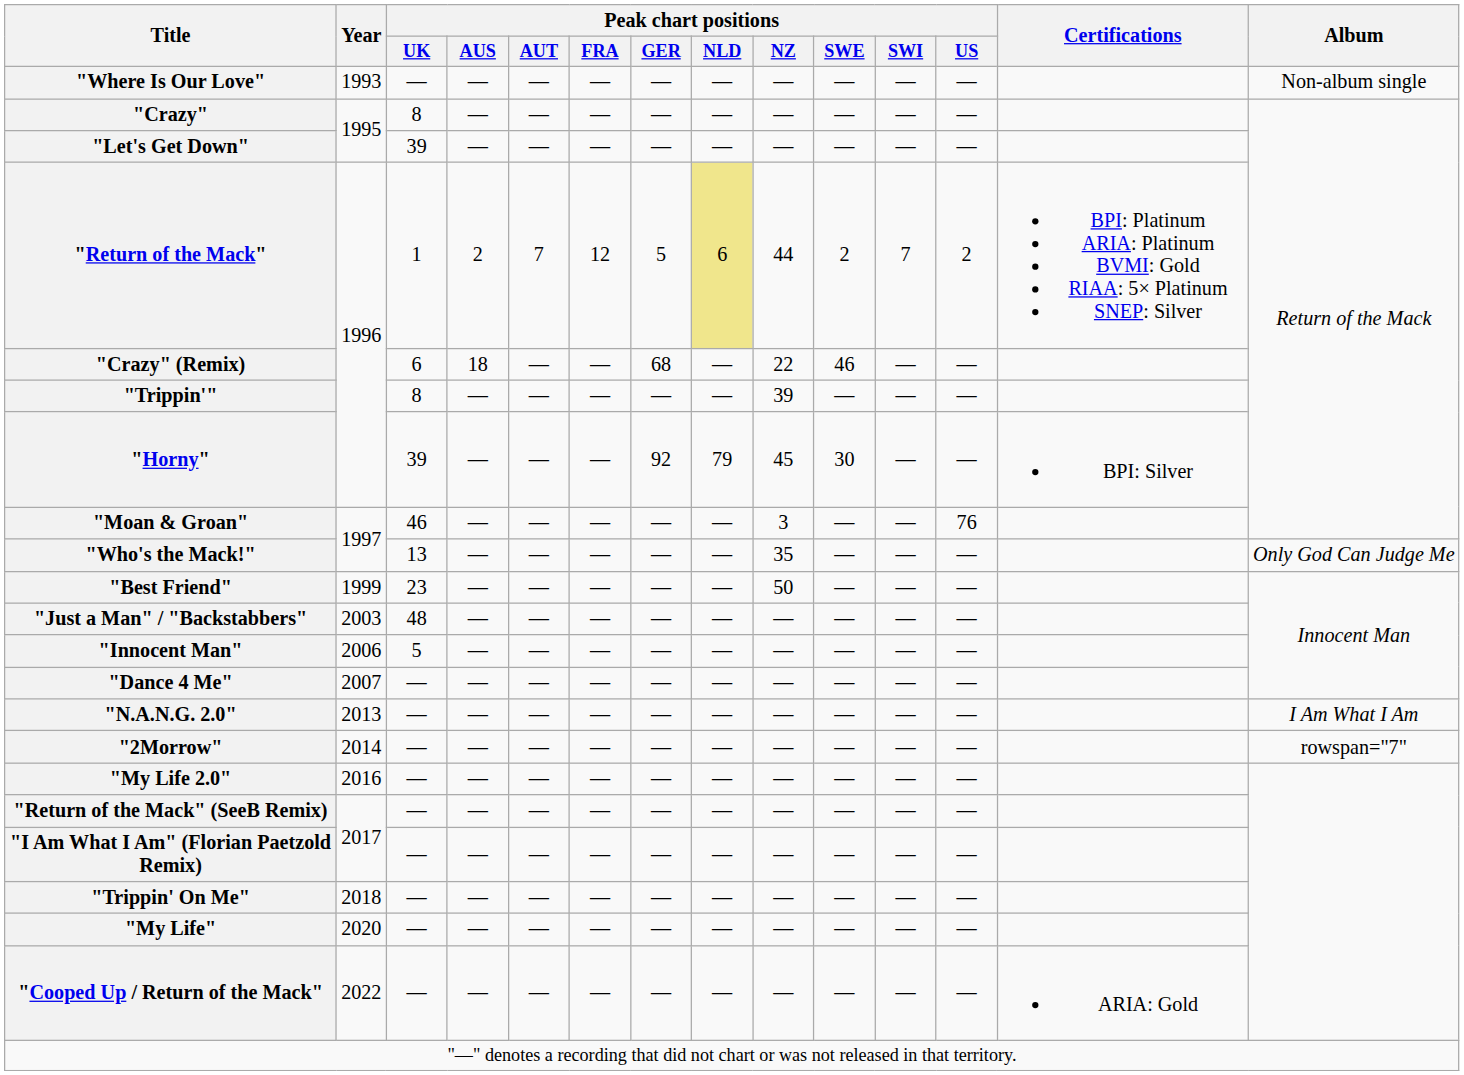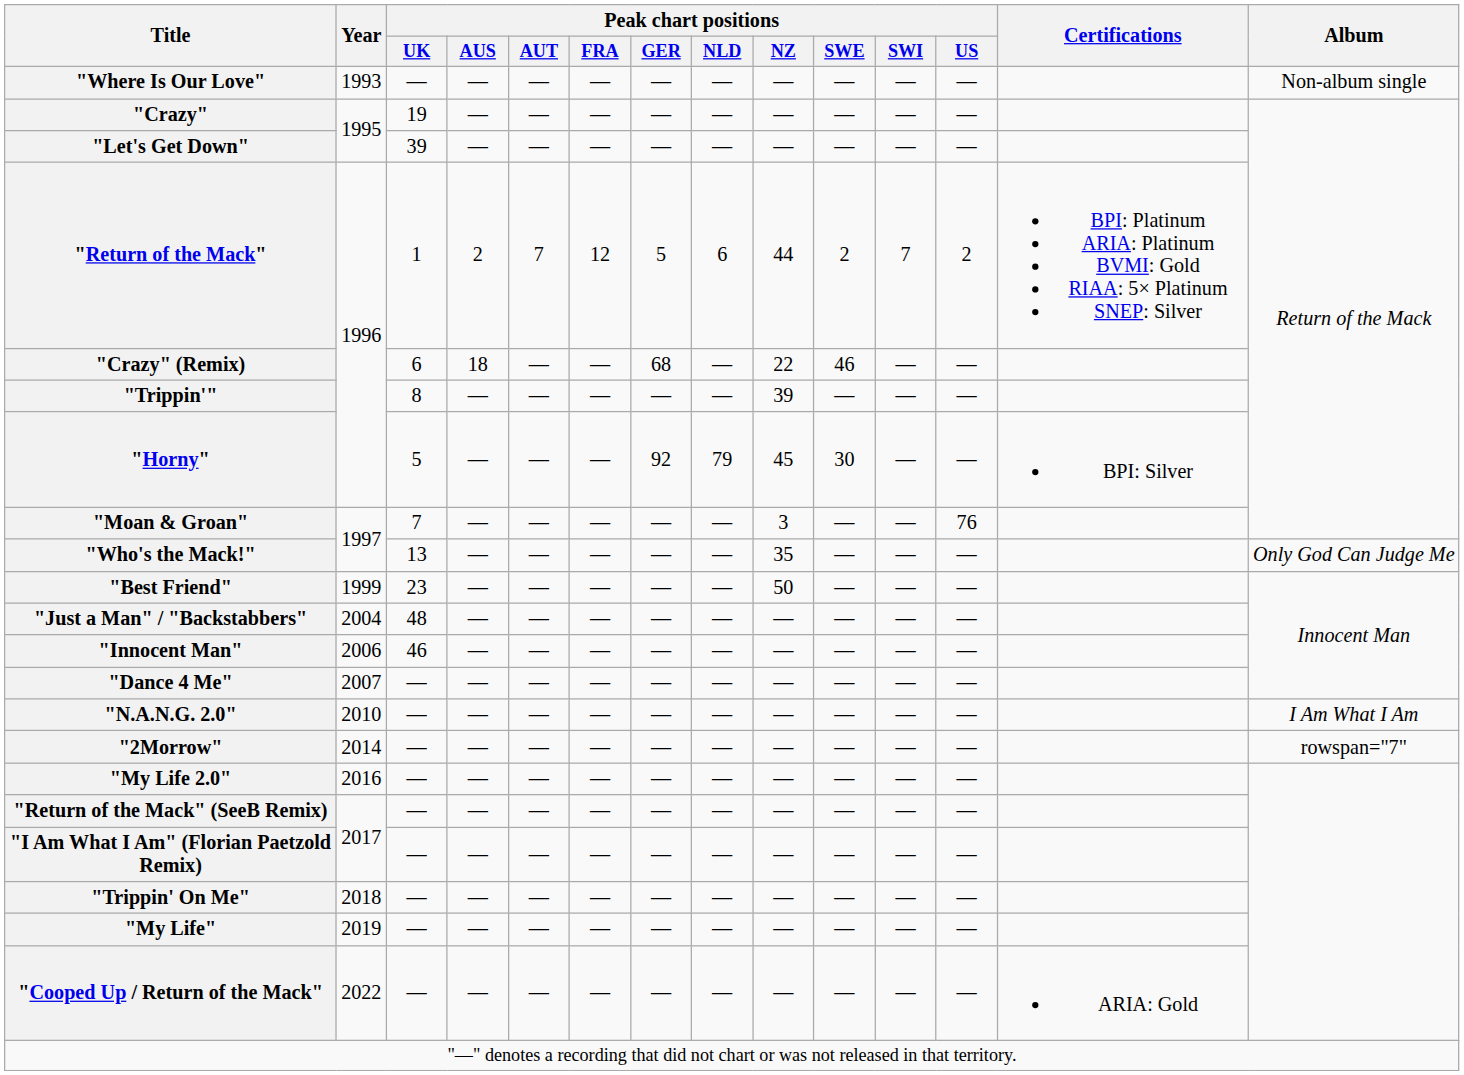"Crazy" | Peak chart positions / UK: 8 -> 19
"Return of the Mack" | Peak chart positions / NLD: khaki background -> no background
"Horny" | Peak chart positions / UK: 39 -> 5
"Moan & Groan" | Peak chart positions / UK: 46 -> 7
"Just a Man" / "Backstabbers" | Year: 2003 -> 2004
"Innocent Man" | Peak chart positions / UK: 5 -> 46
"N.A.N.G. 2.0" | Year: 2013 -> 2010
"My Life" | Year: 2020 -> 2019
